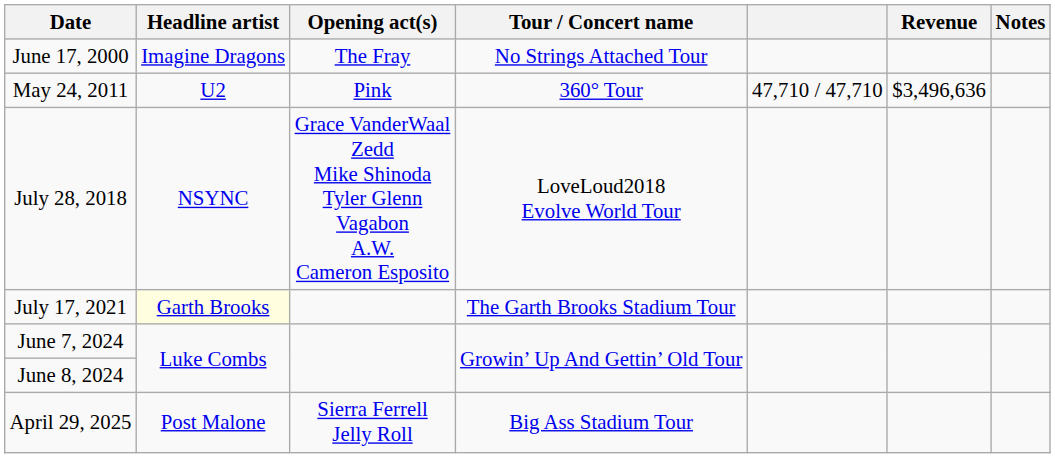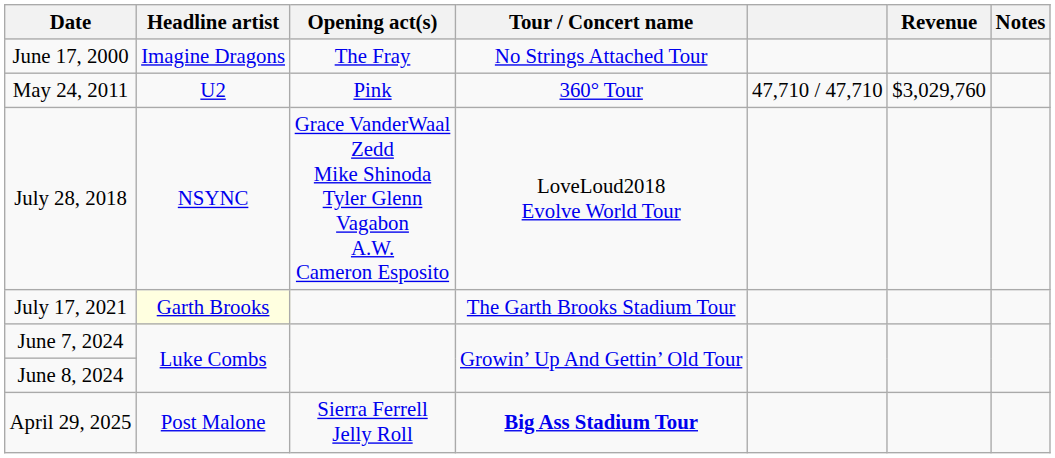May 24, 2011 | Revenue: $3,496,636 -> $3,029,760
April 29, 2025 | Tour / Concert name: normal -> bold
